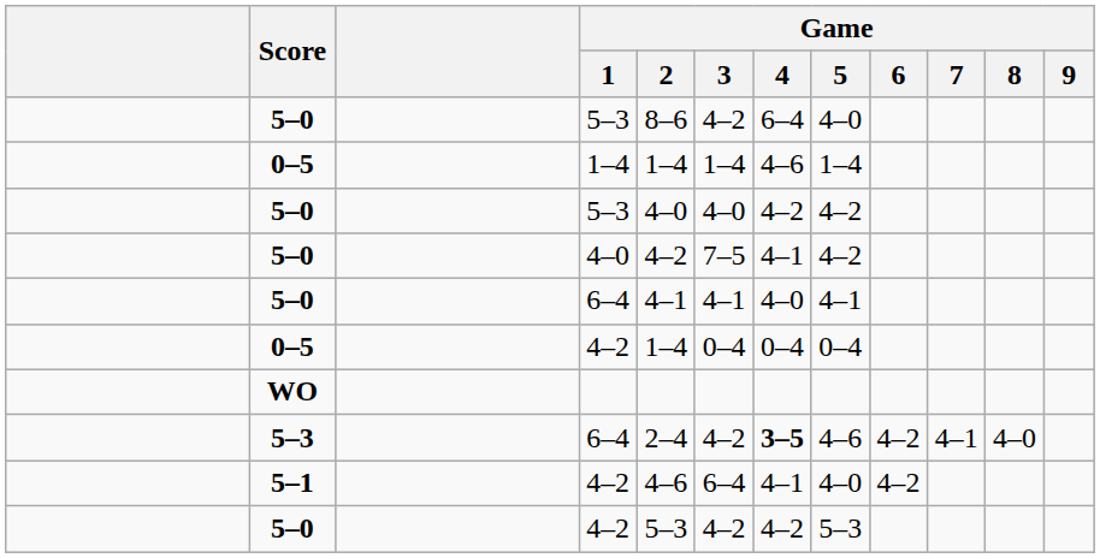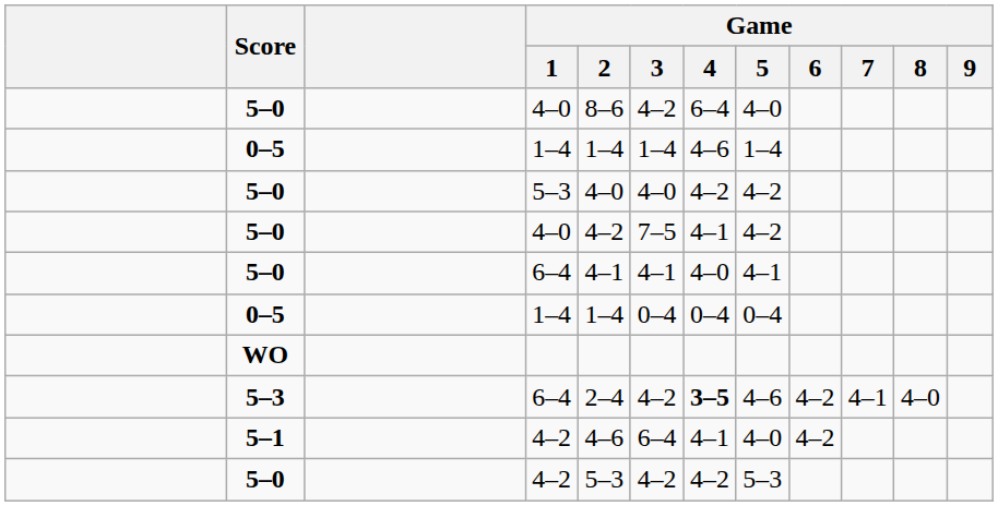row 3 | Game / 1: 5–3 -> 4–0
row 8 | Game / 1: 4–2 -> 1–4
